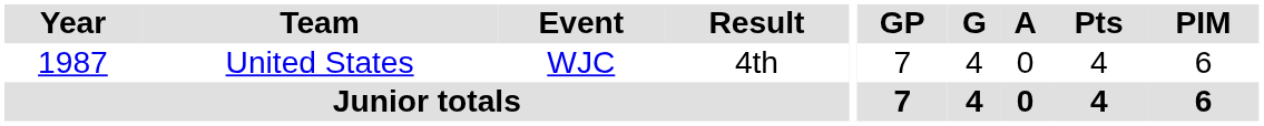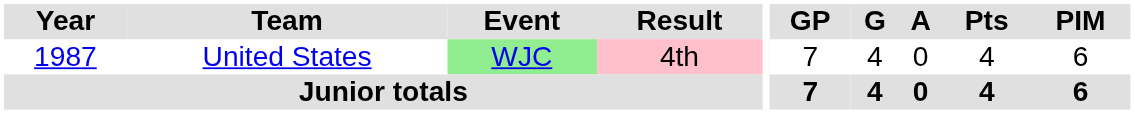United States | Event: no background -> lightgreen background
United States | Result: no background -> pink background
